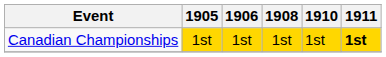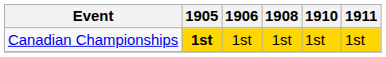Canadian Championships | 1905: normal -> bold
Canadian Championships | 1911: bold -> normal
